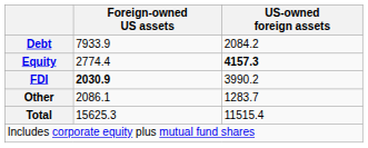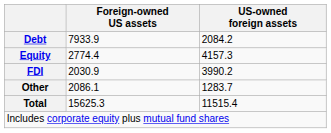Equity | US-owned foreign assets: bold -> normal
FDI | Foreign-owned US assets: bold -> normal
